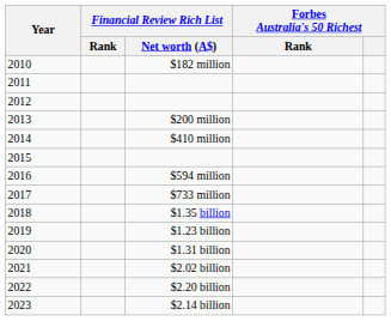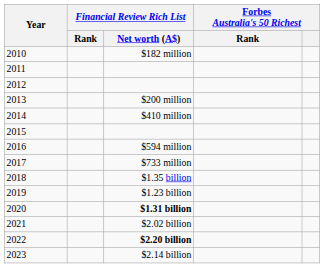2020 | Financial Review Rich List / Net worth (A$): normal -> bold
2022 | Financial Review Rich List / Net worth (A$): normal -> bold
